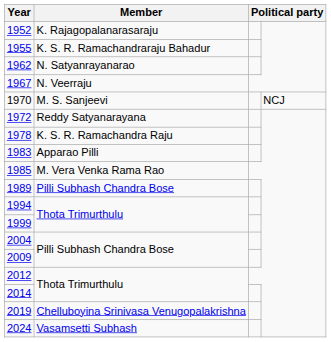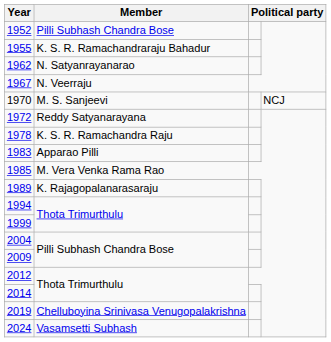1952 | Member: K. Rajagopalanarasaraju -> Pilli Subhash Chandra Bose
1989 | Member: Pilli Subhash Chandra Bose -> K. Rajagopalanarasaraju
